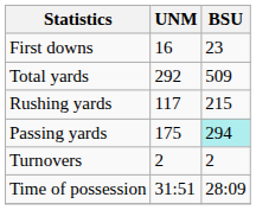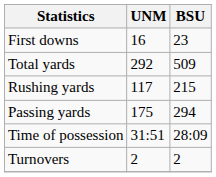Passing yards | BSU: paleturquoise background -> no background
rows swapped: Turnovers <-> Time of possession
